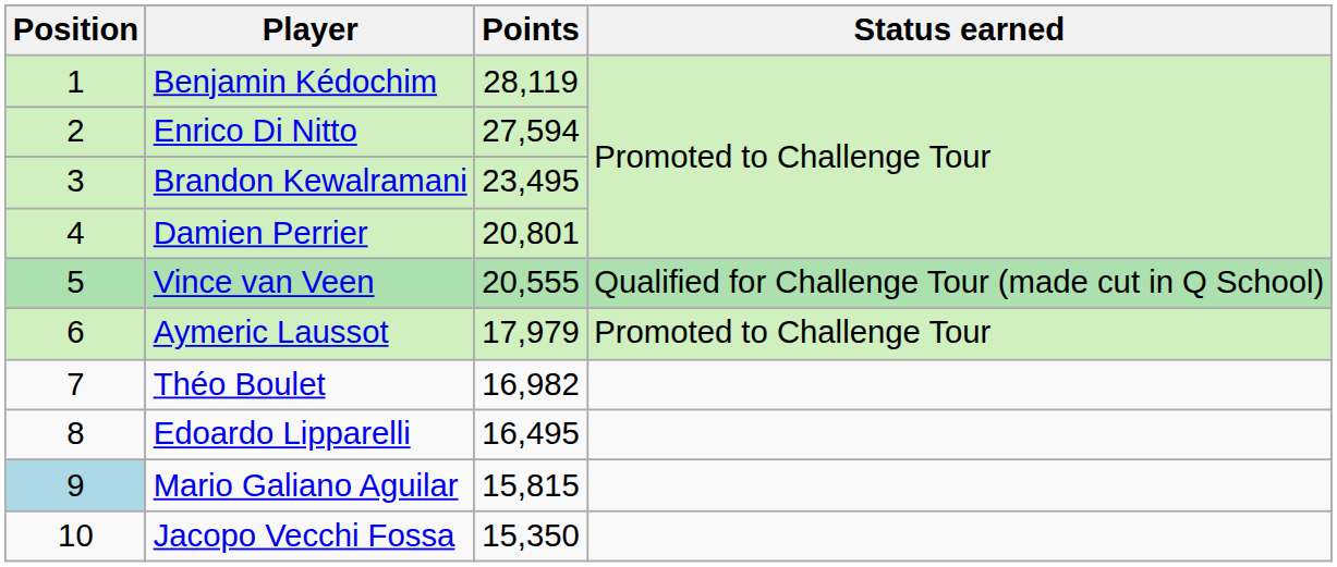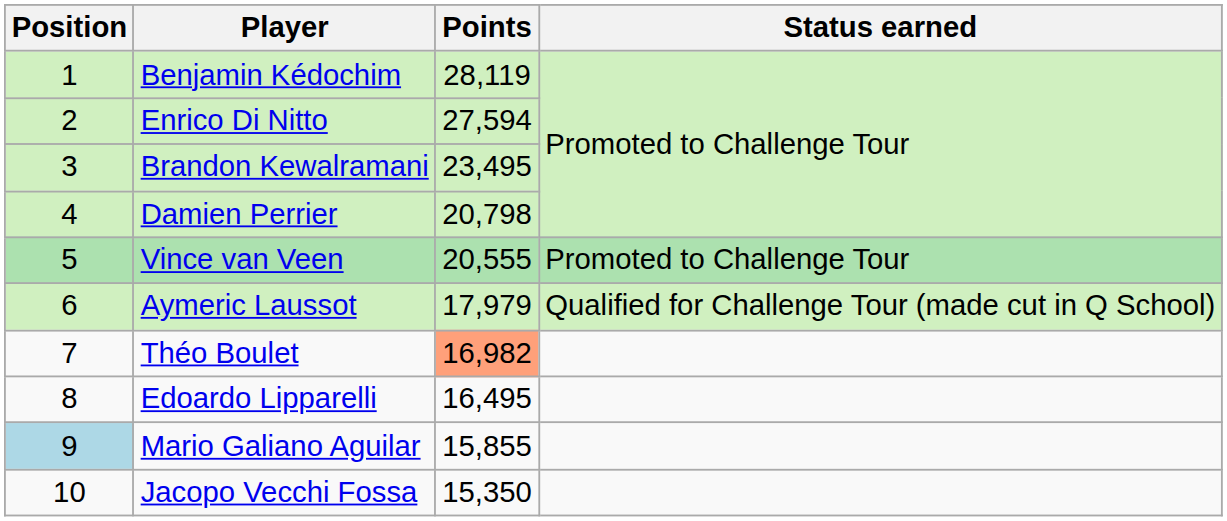Damien Perrier | Points: 20,801 -> 20,798
Vince van Veen | Status earned: Qualified for Challenge Tour (made cut in Q School) -> Promoted to Challenge Tour
Aymeric Laussot | Status earned: Promoted to Challenge Tour -> Qualified for Challenge Tour (made cut in Q School)
Théo Boulet | Points: no background -> lightsalmon background
Mario Galiano Aguilar | Points: 15,815 -> 15,855
